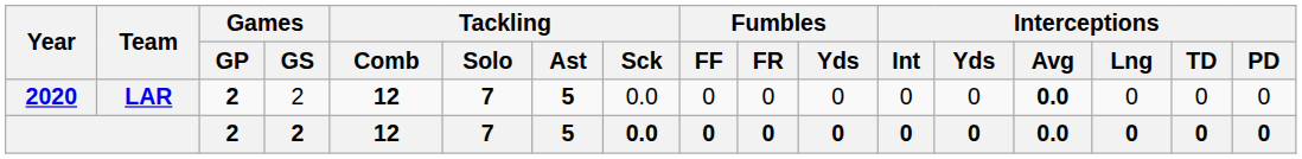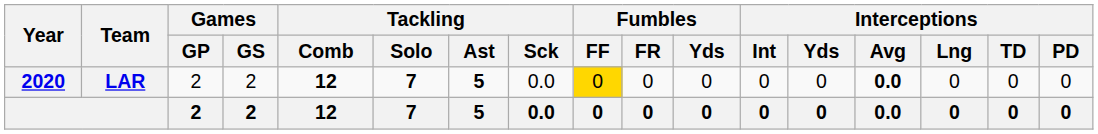LAR | Games / GP: bold -> normal
LAR | Fumbles / FF: no background -> gold background
